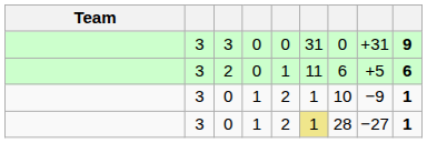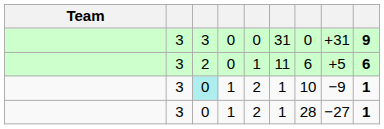row 4 | column 3: no background -> paleturquoise background
row 5 | column 6: khaki background -> no background
